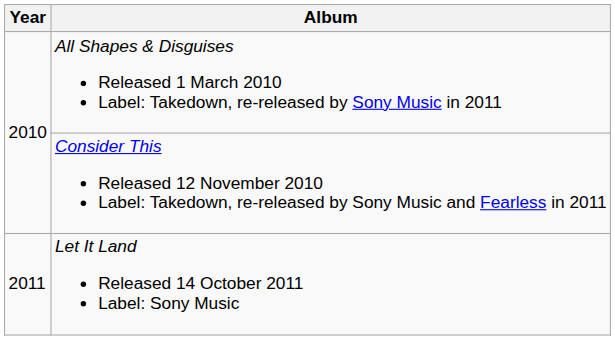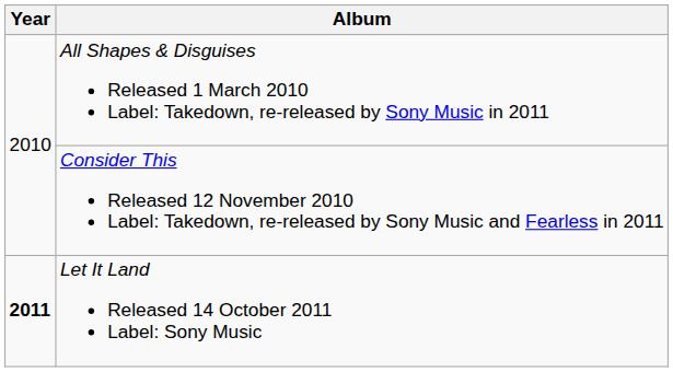Let It Land Released 14 October 2011 Label: Sony Music | Year: normal -> bold
